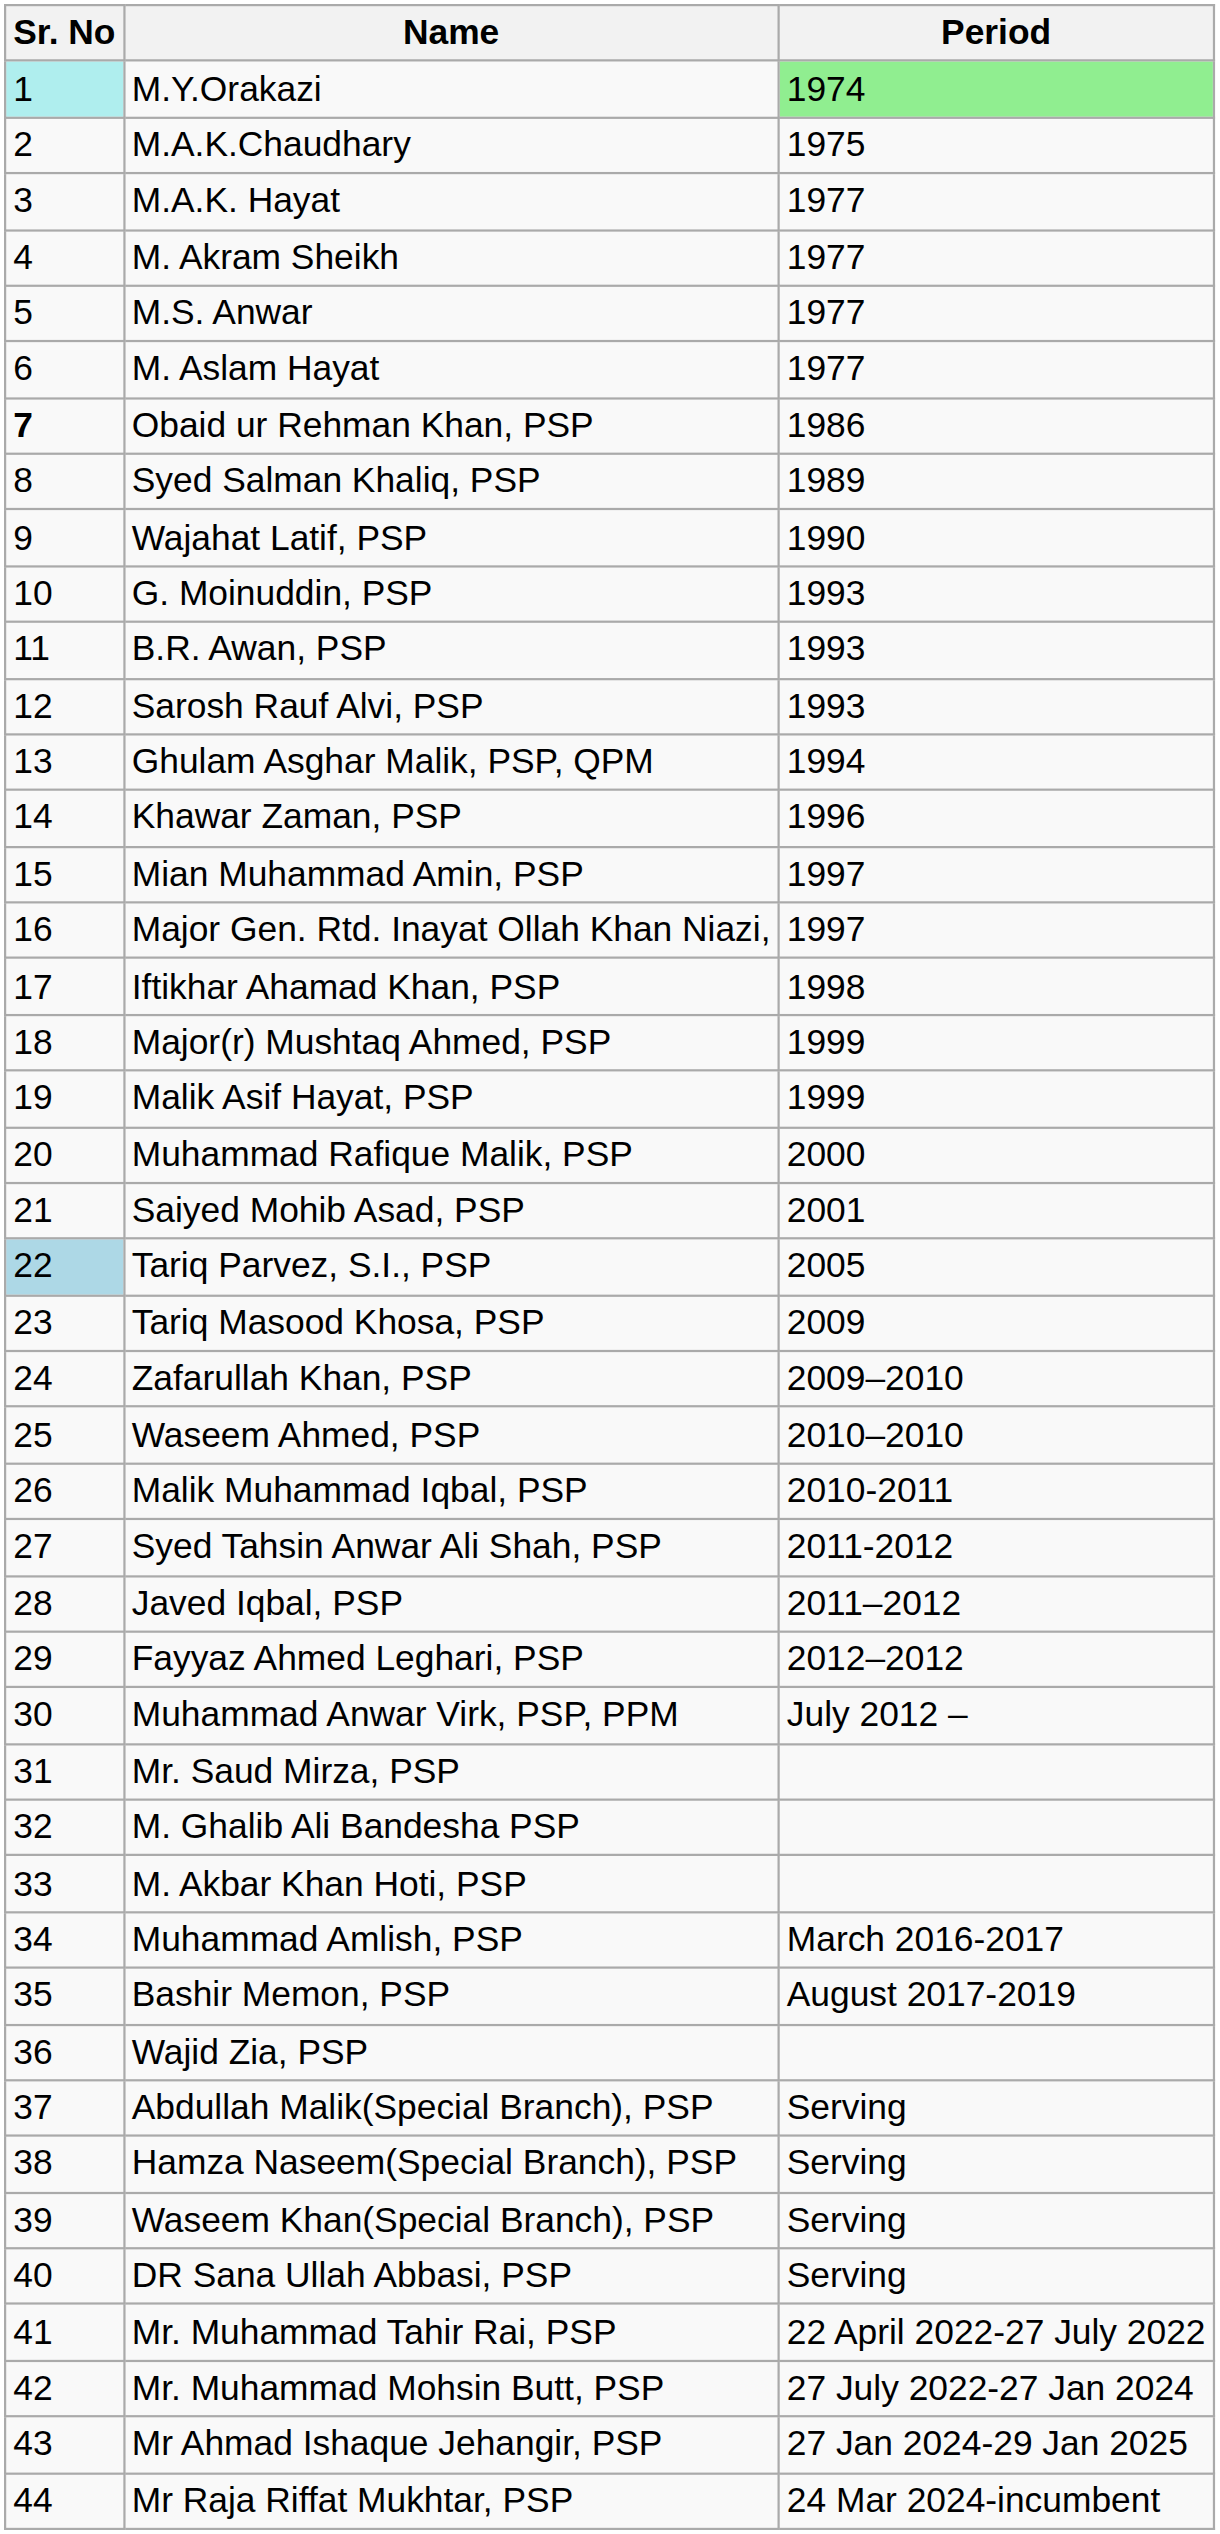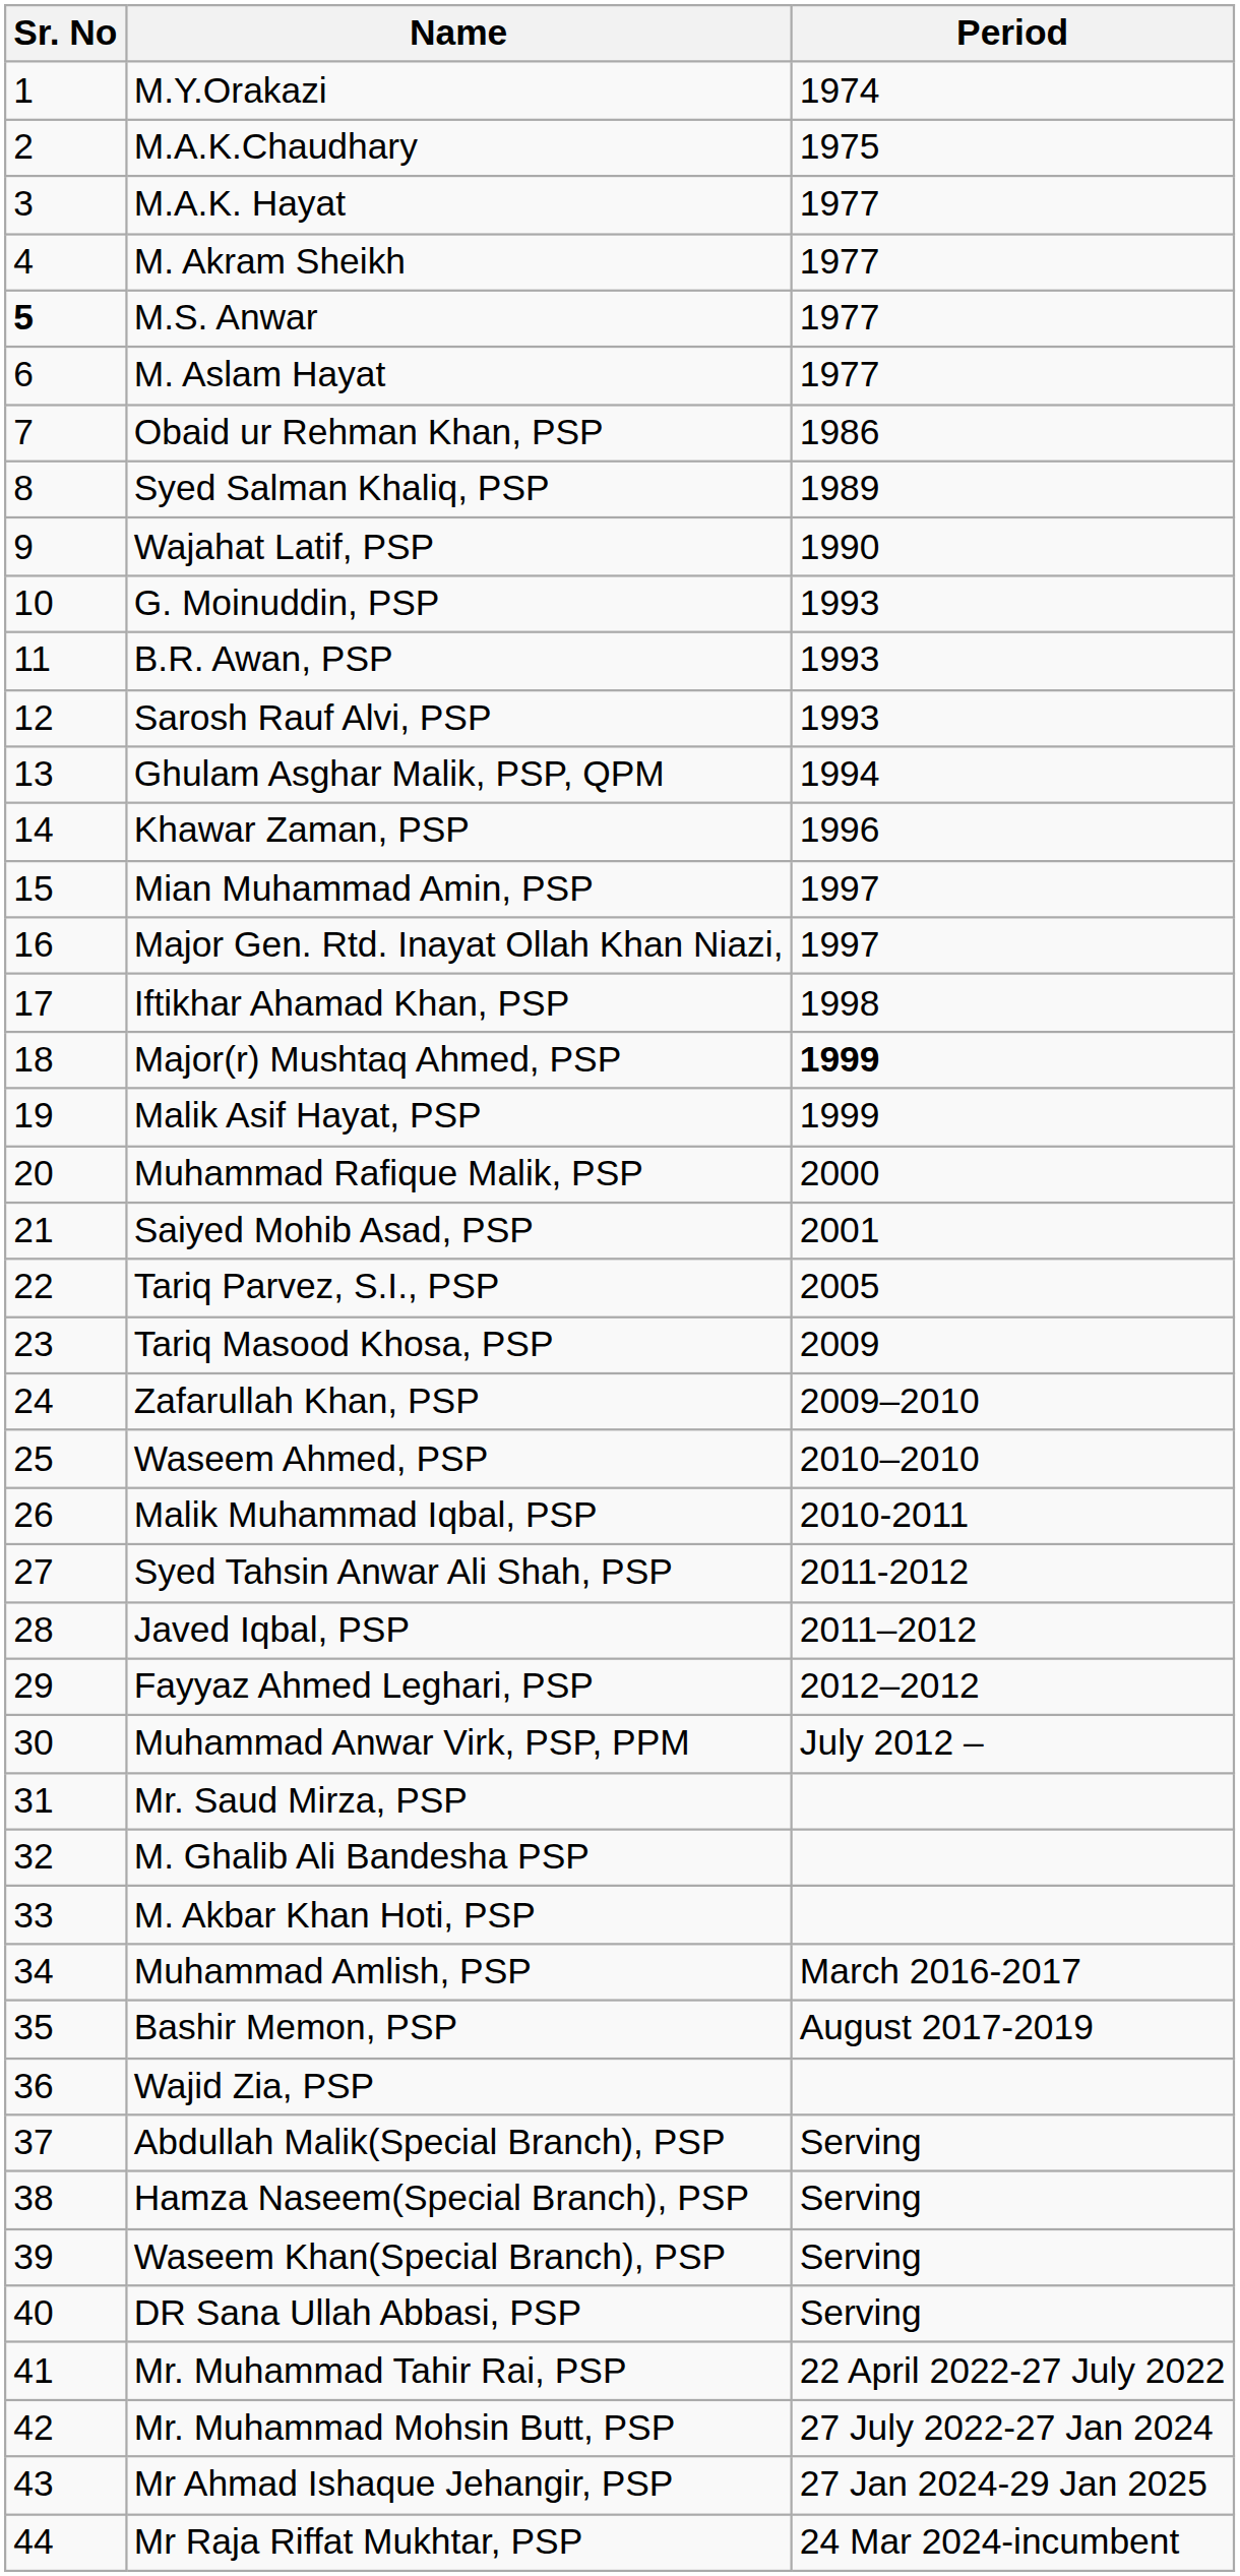M.Y.Orakazi | Sr. No: paleturquoise background -> no background
M.Y.Orakazi | Period: lightgreen background -> no background
M.S. Anwar | Sr. No: normal -> bold
Obaid ur Rehman Khan, PSP | Sr. No: bold -> normal
Major(r) Mushtaq Ahmed, PSP | Period: normal -> bold
Tariq Parvez, S.I., PSP | Sr. No: lightblue background -> no background
